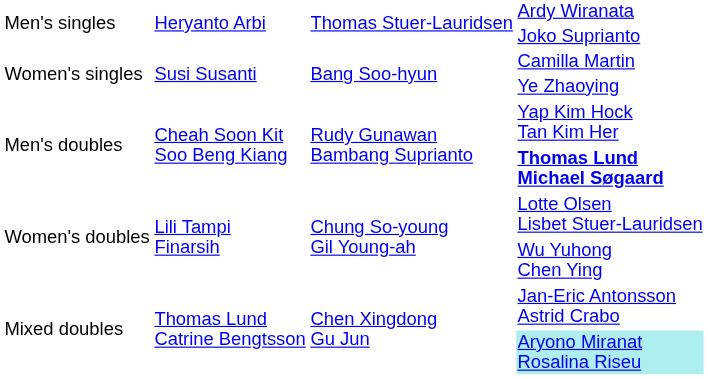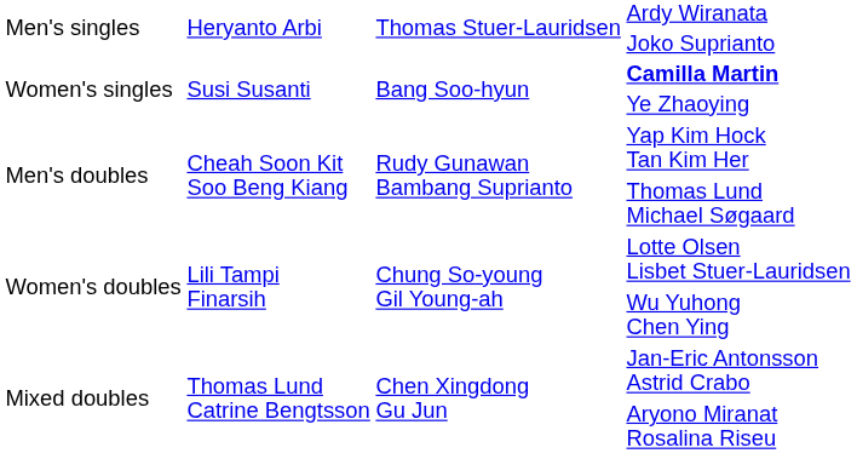Camilla Martin | column 4: normal -> bold
Thomas Lund Michael Søgaard | column 4: bold -> normal
Aryono Miranat Rosalina Riseu | column 4: paleturquoise background -> no background
